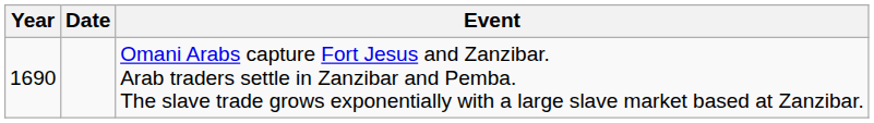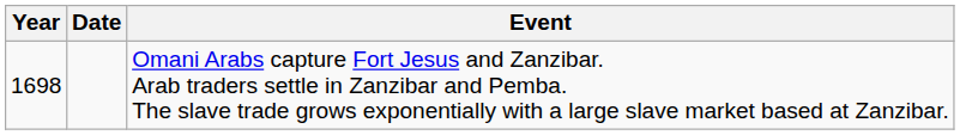row 2 | Year: 1690 -> 1698
